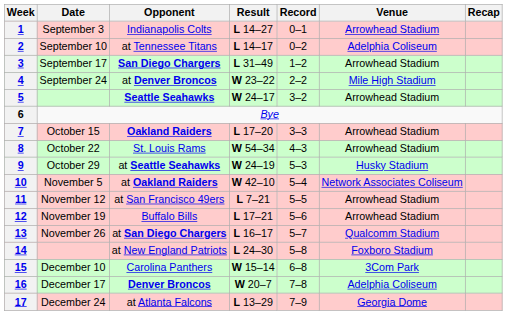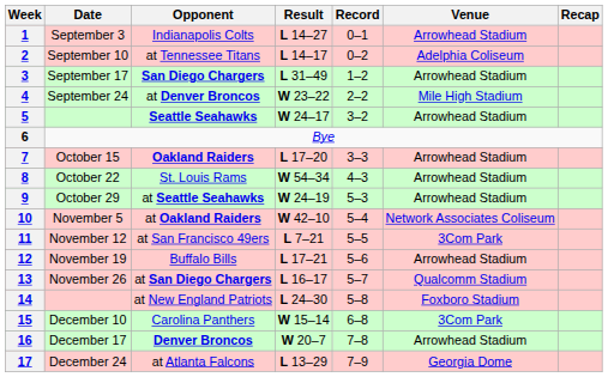9 | Venue: Husky Stadium -> Arrowhead Stadium
11 | Venue: Arrowhead Stadium -> 3Com Park
16 | Venue: Adelphia Coliseum -> Arrowhead Stadium
